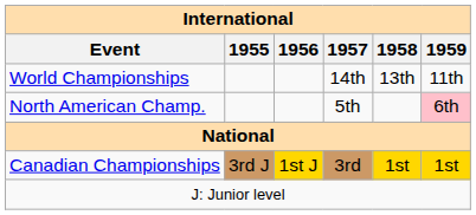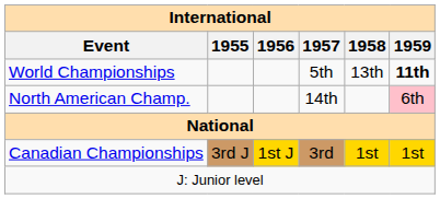World Championships | 1957: 14th -> 5th
World Championships | 1959: normal -> bold
North American Champ. | 1957: 5th -> 14th
